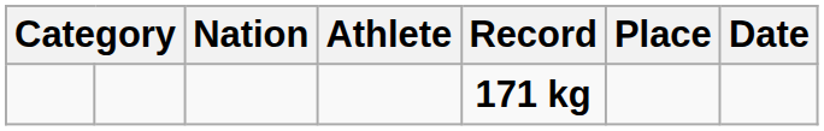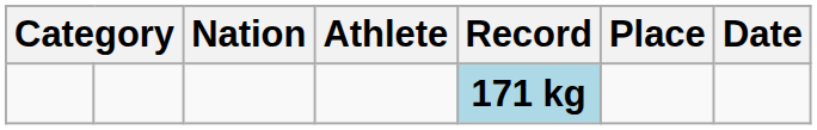row 2 | Record: no background -> lightblue background
